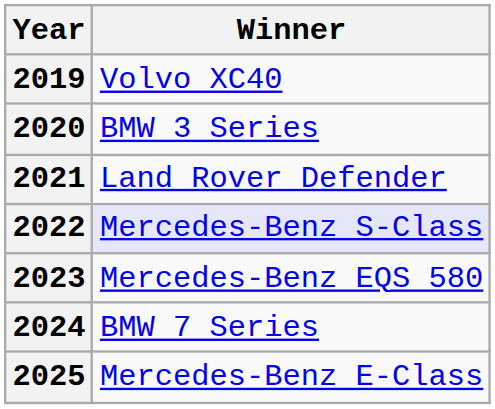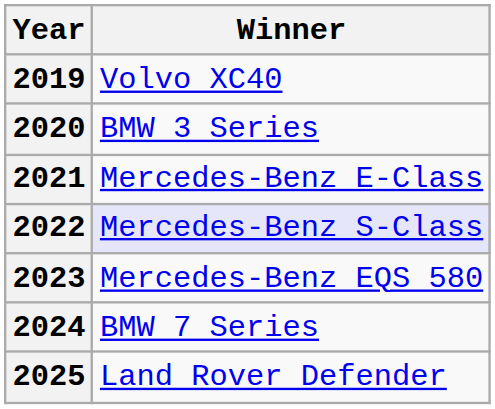2021 | Winner: Land Rover Defender -> Mercedes-Benz E-Class
2025 | Winner: Mercedes-Benz E-Class -> Land Rover Defender
